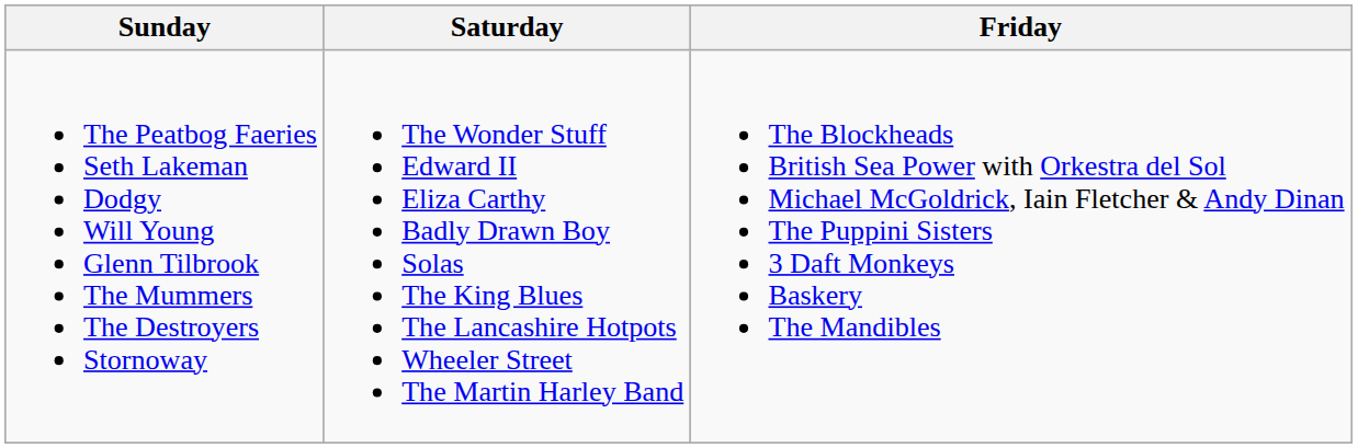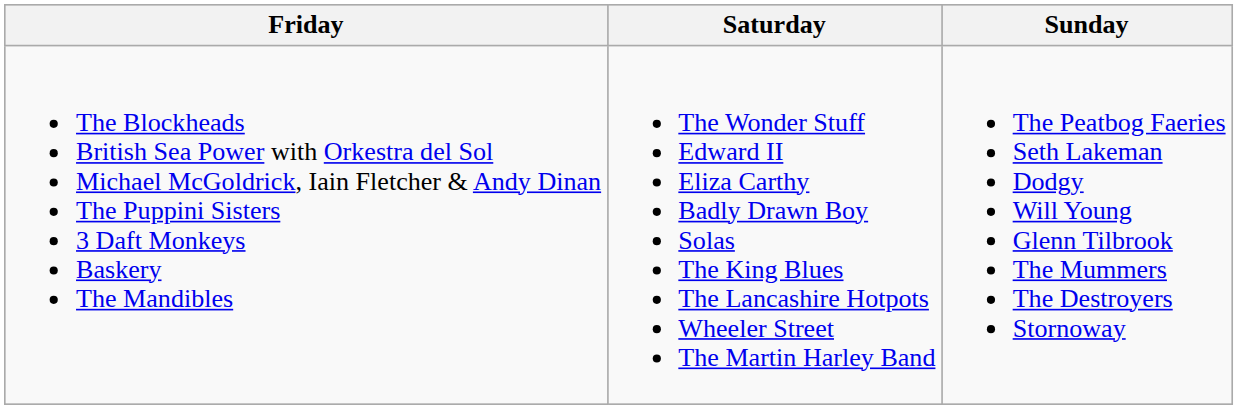columns swapped: Friday <-> Sunday
